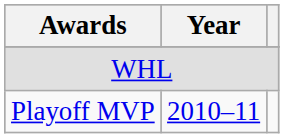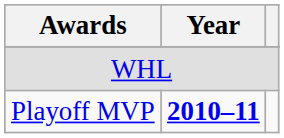Playoff MVP | Year: normal -> bold
